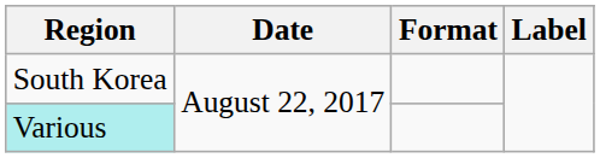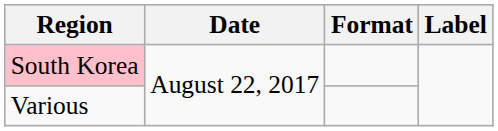South Korea | Region: no background -> pink background
Various | Region: paleturquoise background -> no background
